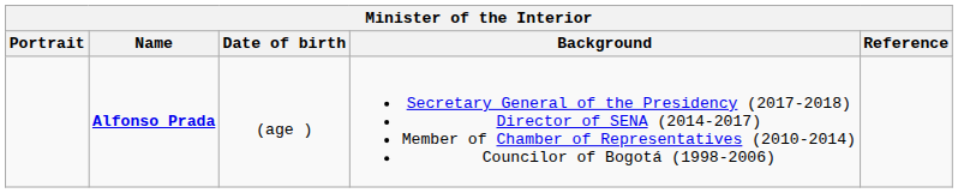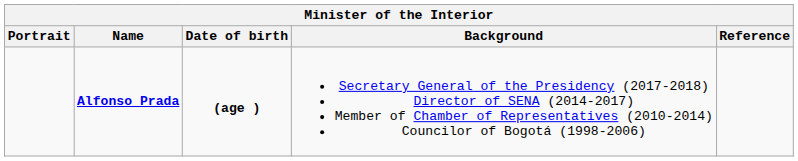Alfonso Prada | Date of birth: normal -> bold
